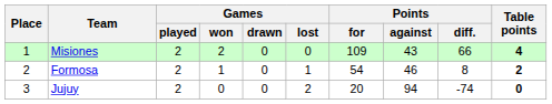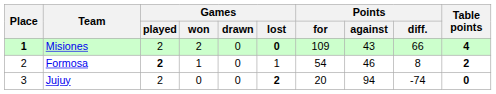Misiones | Place: normal -> bold
Misiones | Games / lost: normal -> bold
Formosa | Games / played: normal -> bold
Jujuy | Games / lost: normal -> bold
